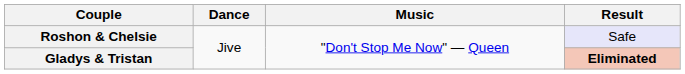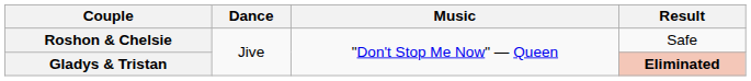Roshon & Chelsie | Result: lavender background -> no background
